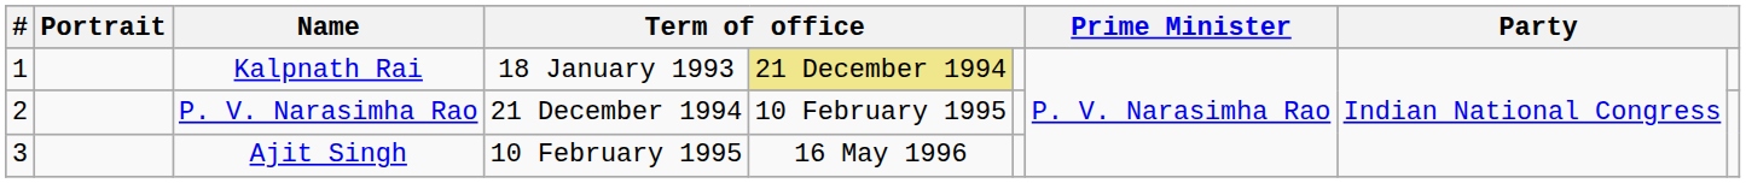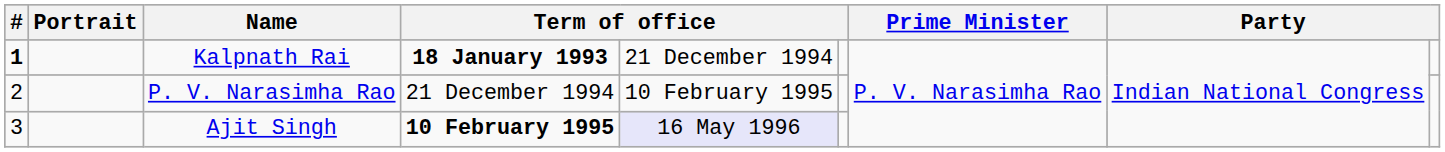Kalpnath Rai | #: normal -> bold
Kalpnath Rai | column 4: normal -> bold
Kalpnath Rai | column 5: khaki background -> no background
Ajit Singh | column 4: normal -> bold
Ajit Singh | column 5: no background -> lavender background
